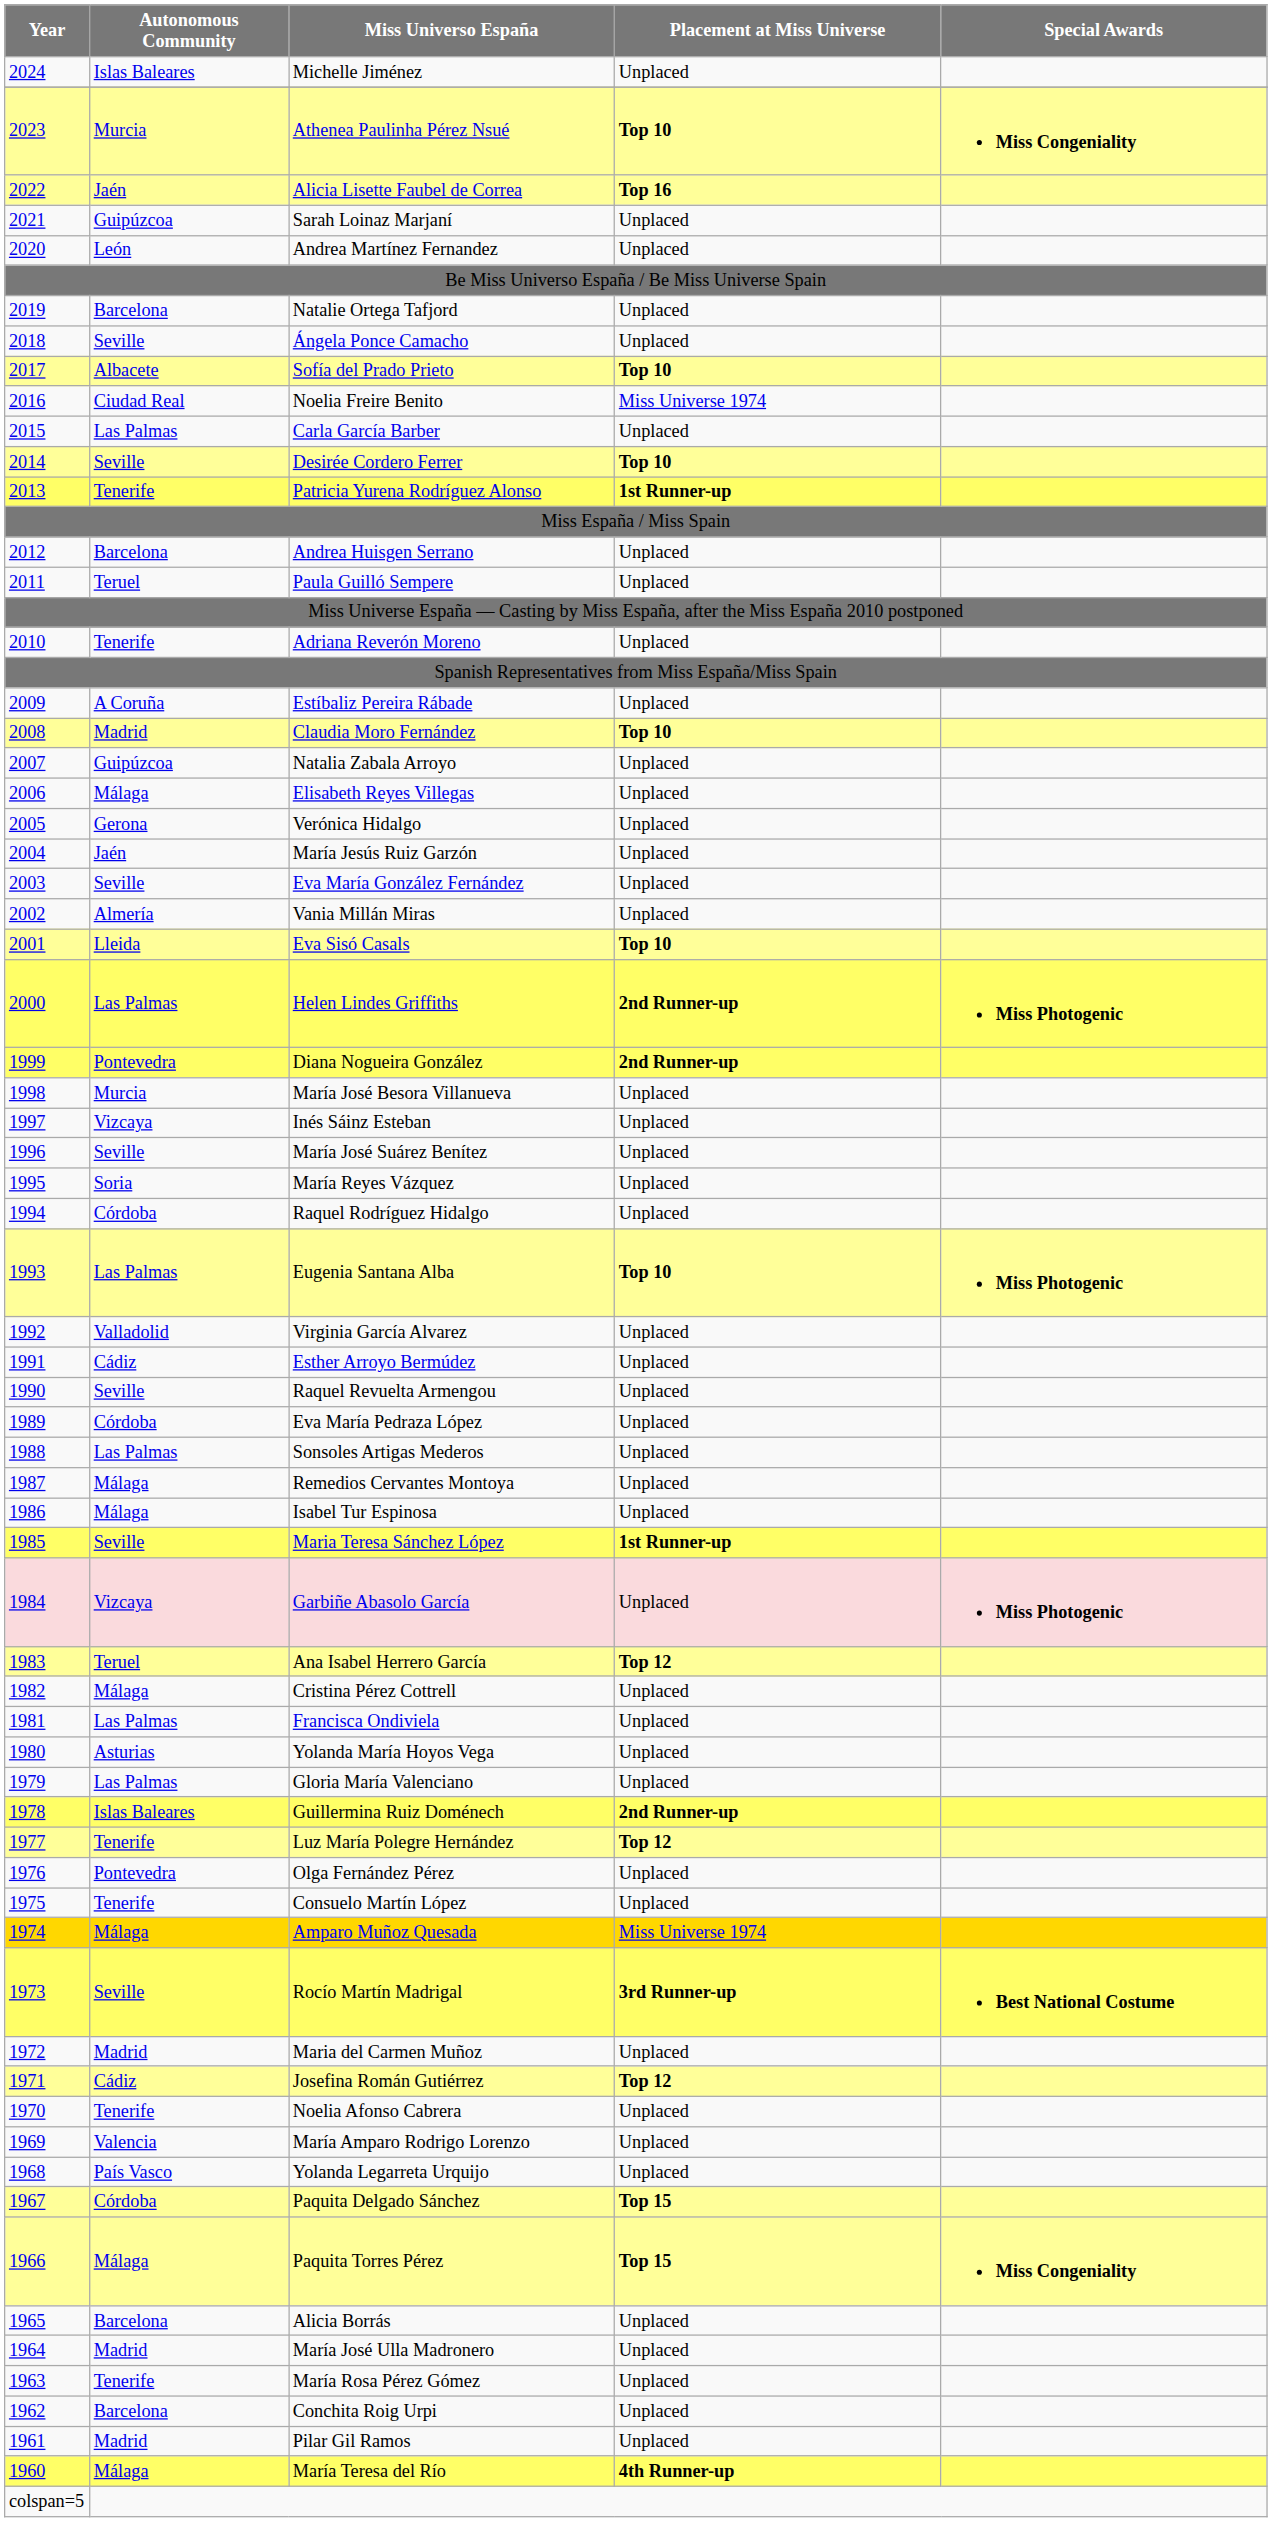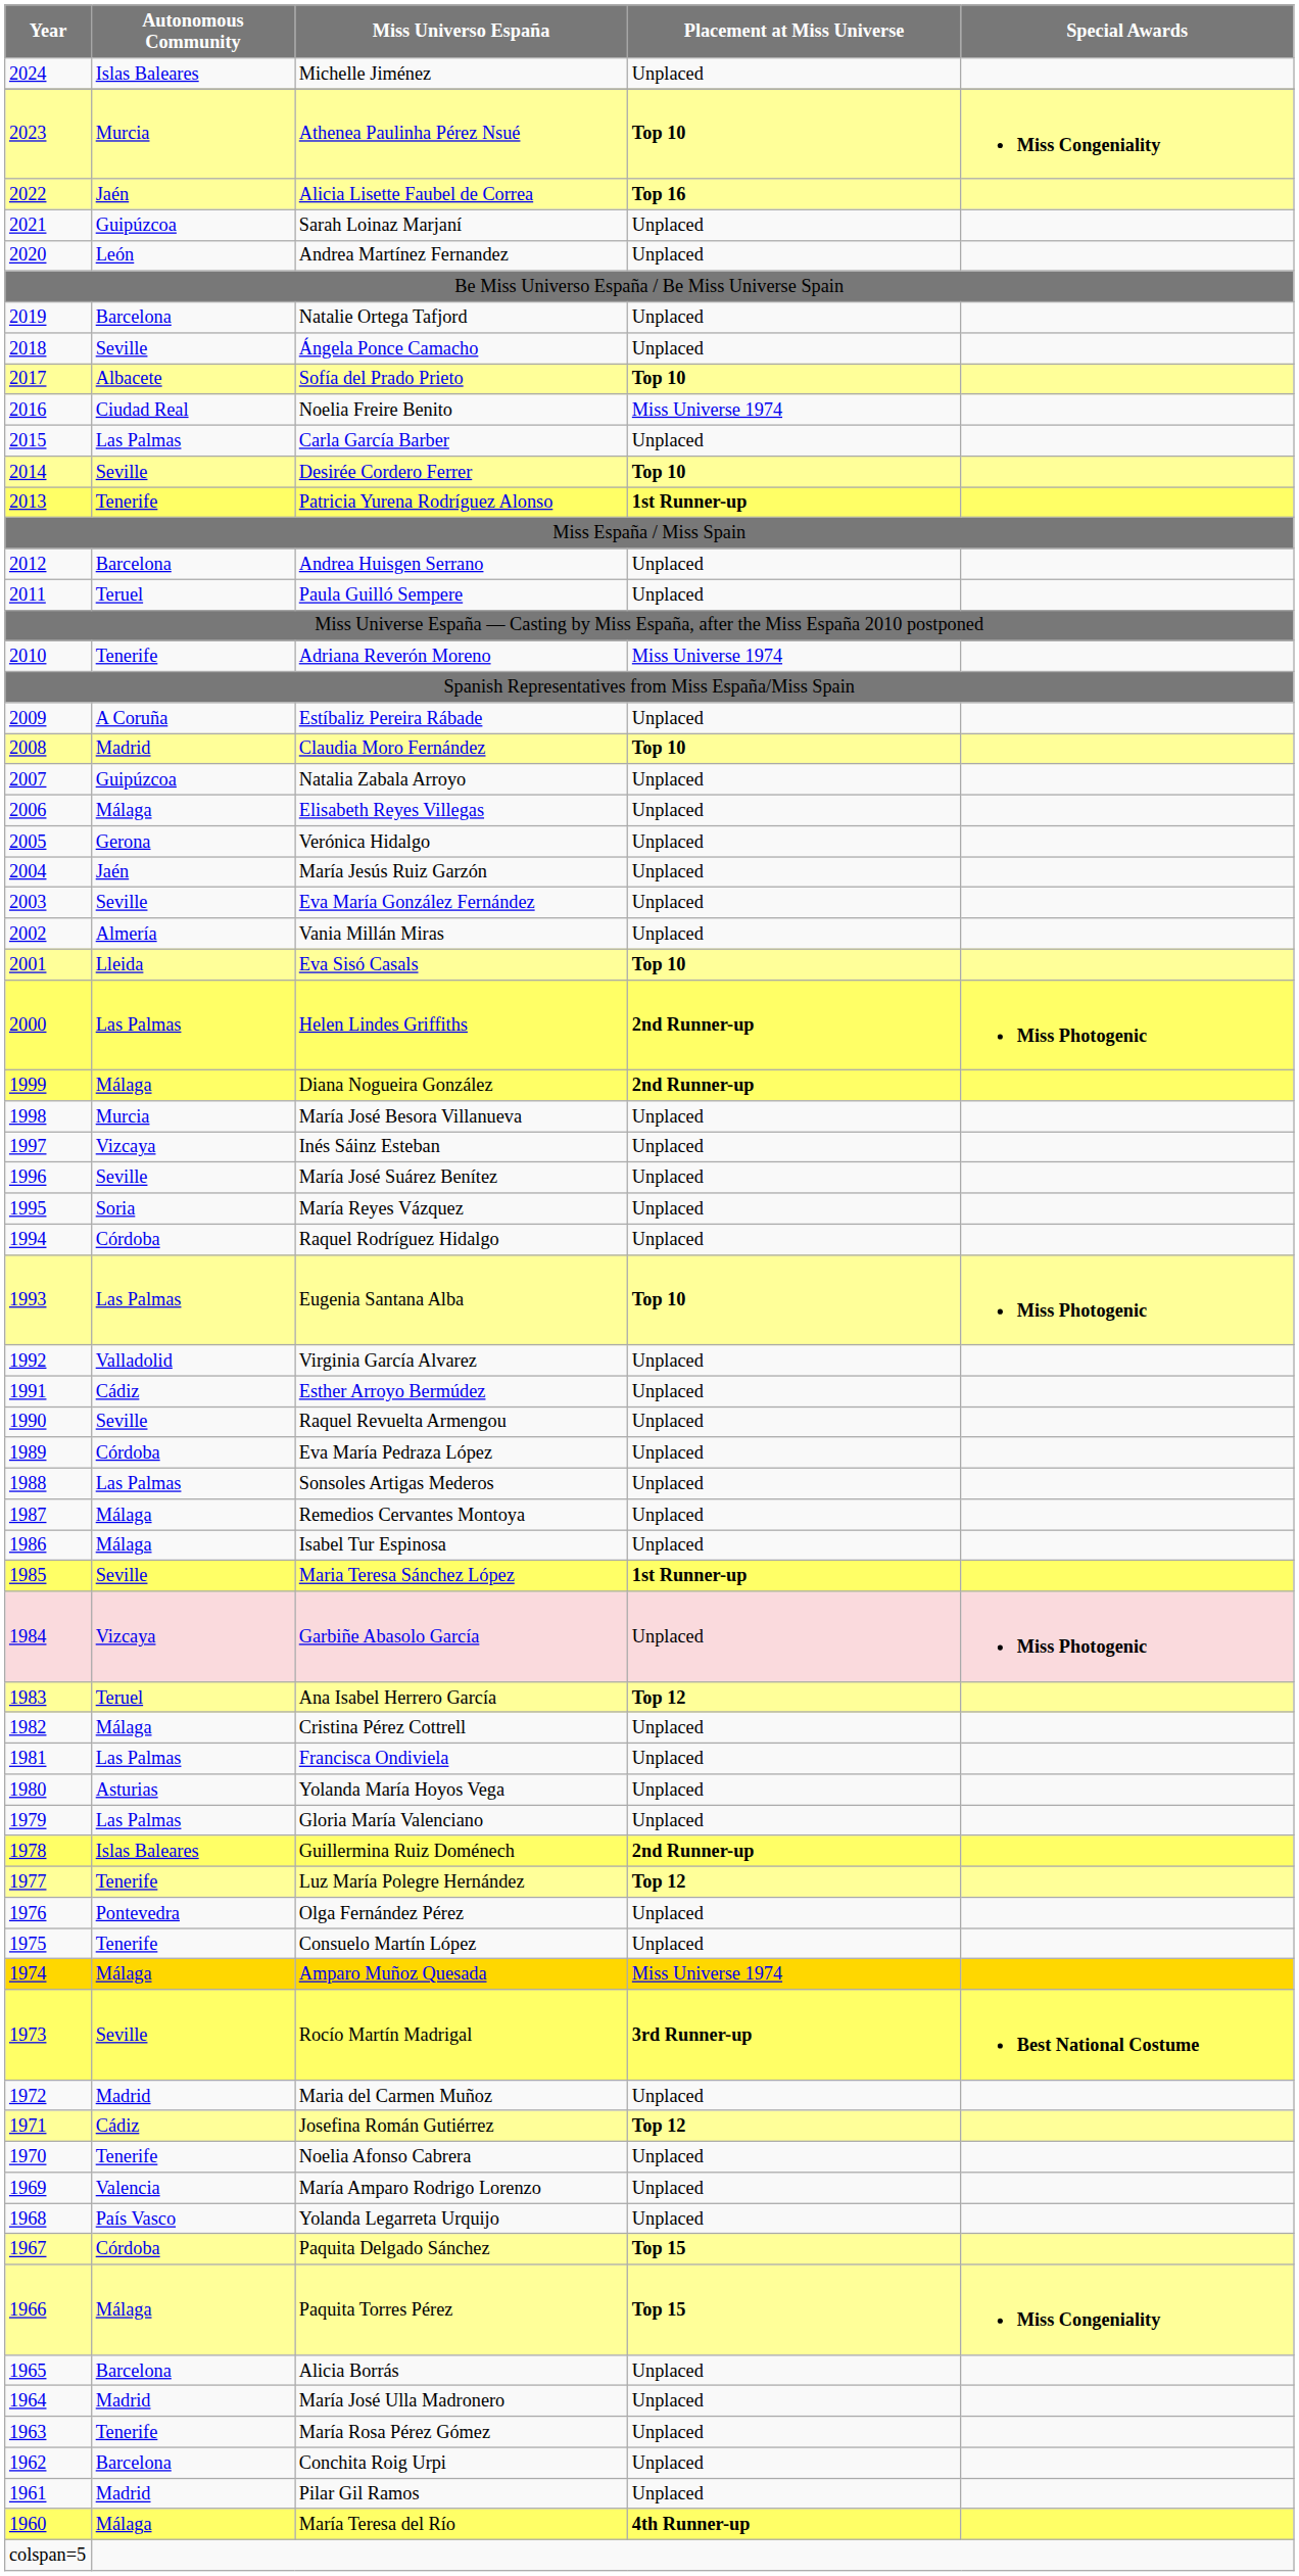Adriana Reverón Moreno | Placement at Miss Universe: Unplaced -> Miss Universe 1974
Diana Nogueira González | Autonomous Community: Pontevedra -> Málaga
